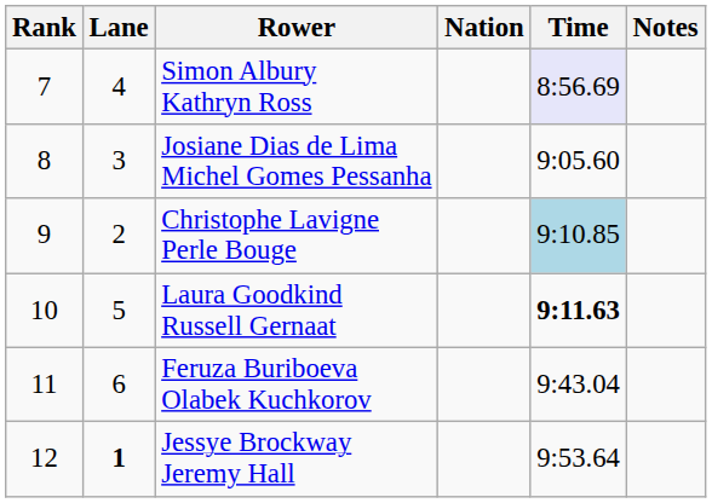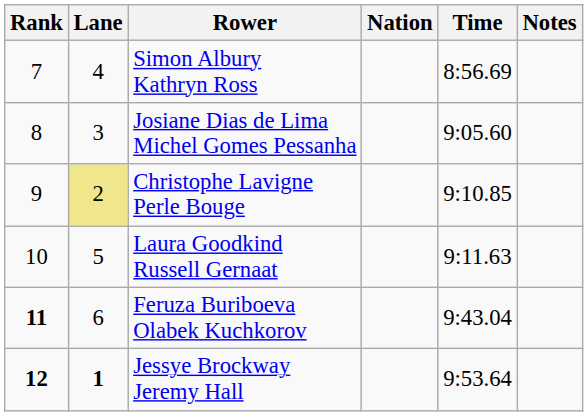Simon Albury Kathryn Ross | Time: lavender background -> no background
Christophe Lavigne Perle Bouge | Lane: no background -> khaki background
Christophe Lavigne Perle Bouge | Time: lightblue background -> no background
Laura Goodkind Russell Gernaat | Time: bold -> normal
Feruza Buriboeva Olabek Kuchkorov | Rank: normal -> bold
Jessye Brockway Jeremy Hall | Rank: normal -> bold
